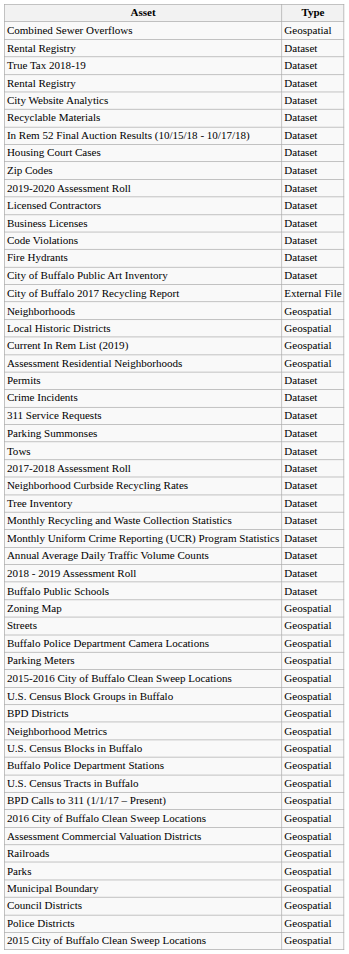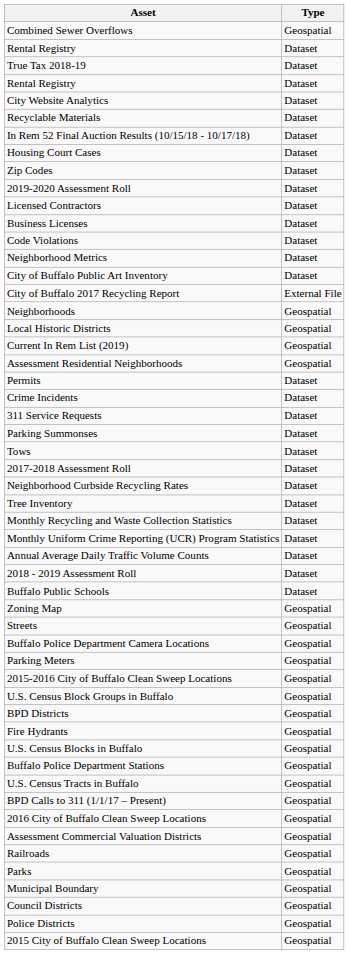row 15 | Asset: Fire Hydrants -> Neighborhood Metrics
row 42 | Asset: Neighborhood Metrics -> Fire Hydrants
